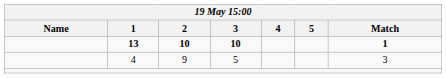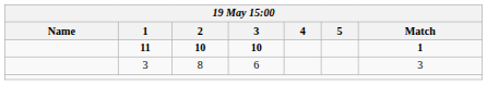row 3 | 1: 13 -> 11
row 4 | 1: 4 -> 3
row 4 | 2: 9 -> 8
row 4 | 3: 5 -> 6
